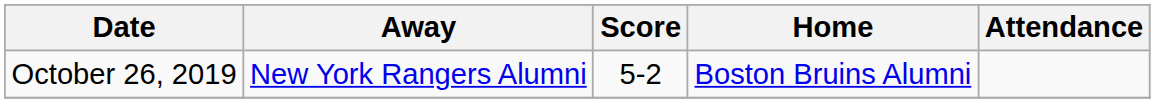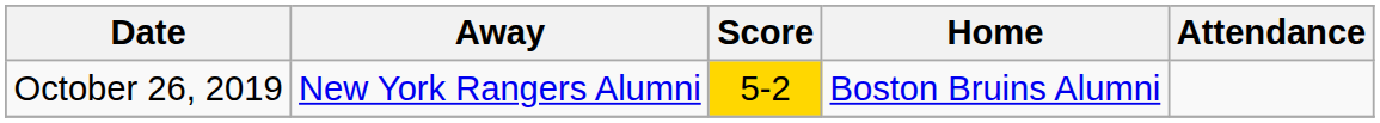October 26, 2019 | Score: no background -> gold background
